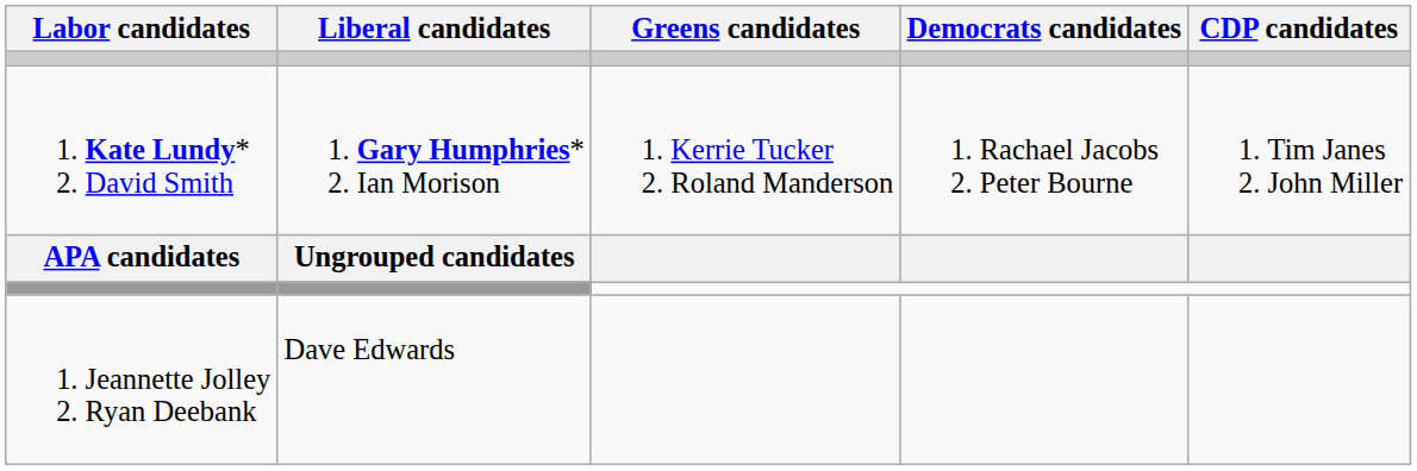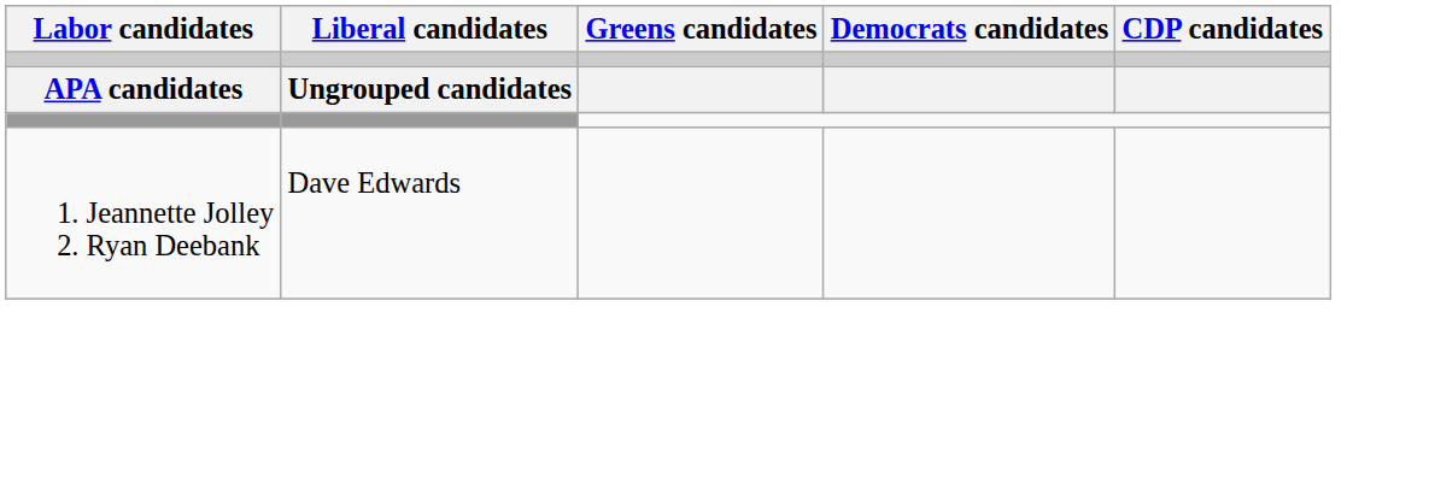- row: Kate Lundy* David Smith | Gary Humphries* Ian Morison | Kerrie Tucker Roland Manderson | Rachael Jacobs Peter Bourne | Tim Janes John Miller
